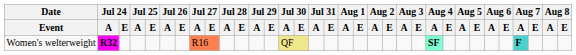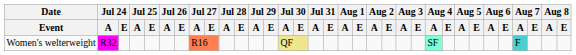Women's welterweight | Jul 24 / A: bold -> normal
Women's welterweight | Aug 4 / A: bold -> normal
Women's welterweight | Aug 7 / A: bold -> normal
